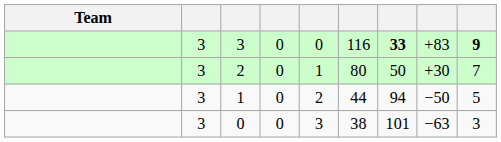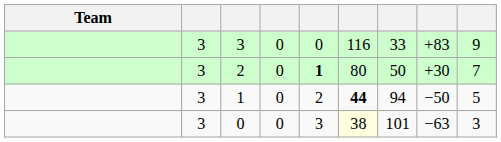row 2 | column 7: bold -> normal
row 2 | column 9: bold -> normal
row 3 | column 5: normal -> bold
row 4 | column 6: normal -> bold
row 5 | column 6: no background -> lightyellow background
